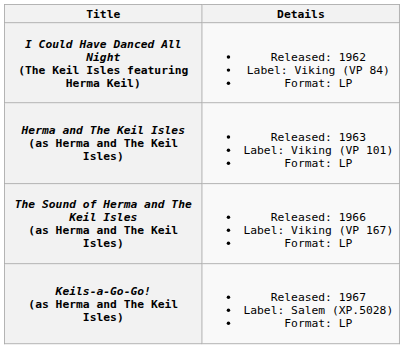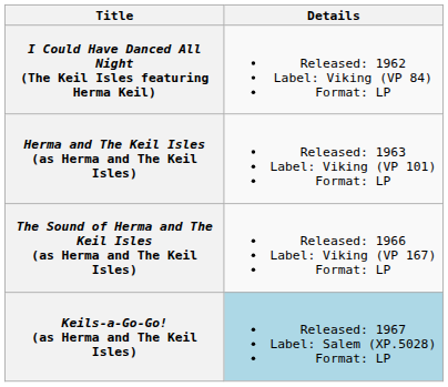Keils-a-Go-Go! (as Herma and The Keil Isles) | Details: no background -> lightblue background
